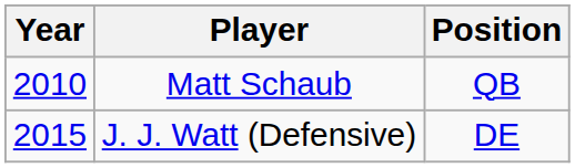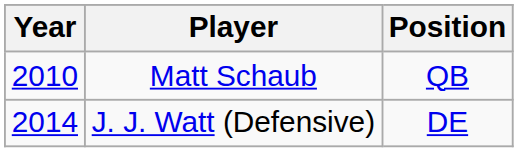J. J. Watt (Defensive) | Year: 2015 -> 2014
